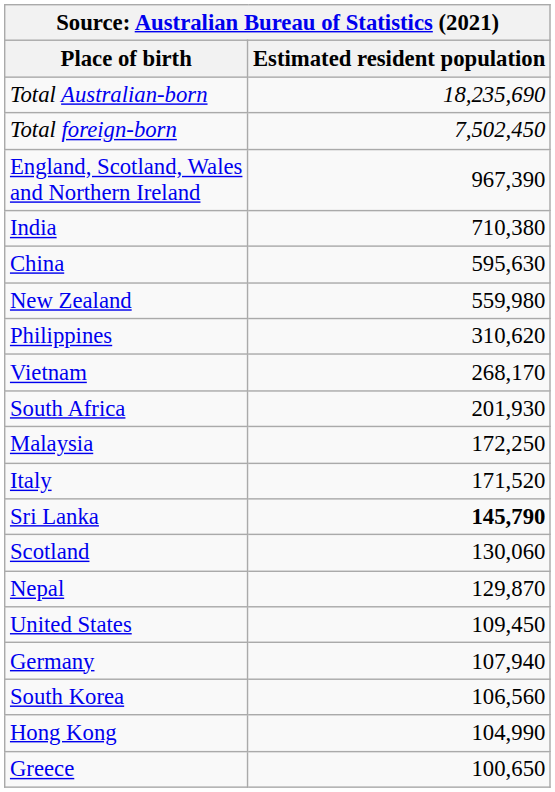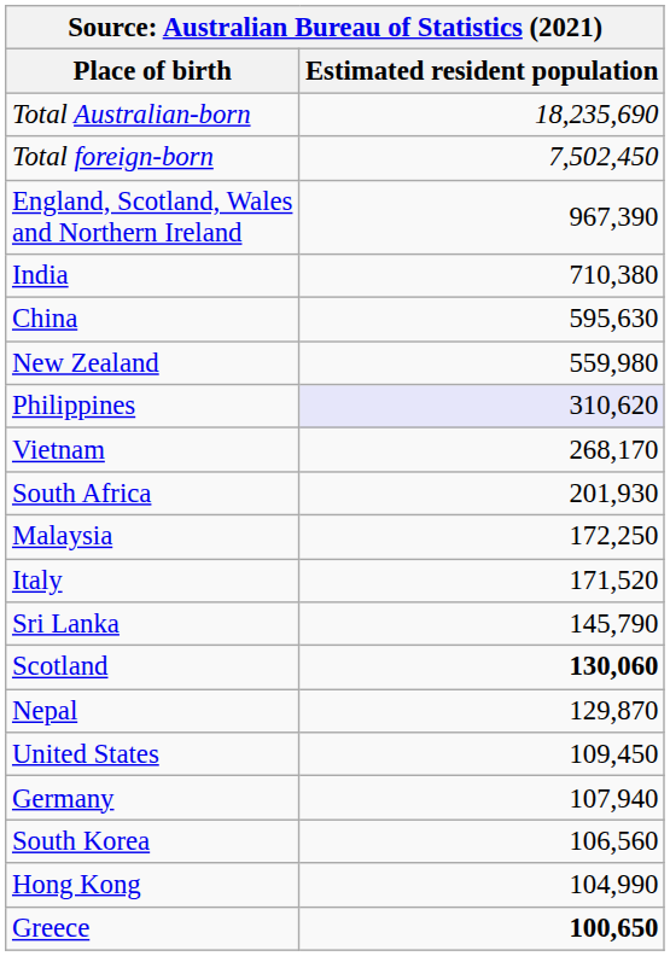Philippines | Estimated resident population: no background -> lavender background
Sri Lanka | Estimated resident population: bold -> normal
Scotland | Estimated resident population: normal -> bold
Greece | Estimated resident population: normal -> bold
